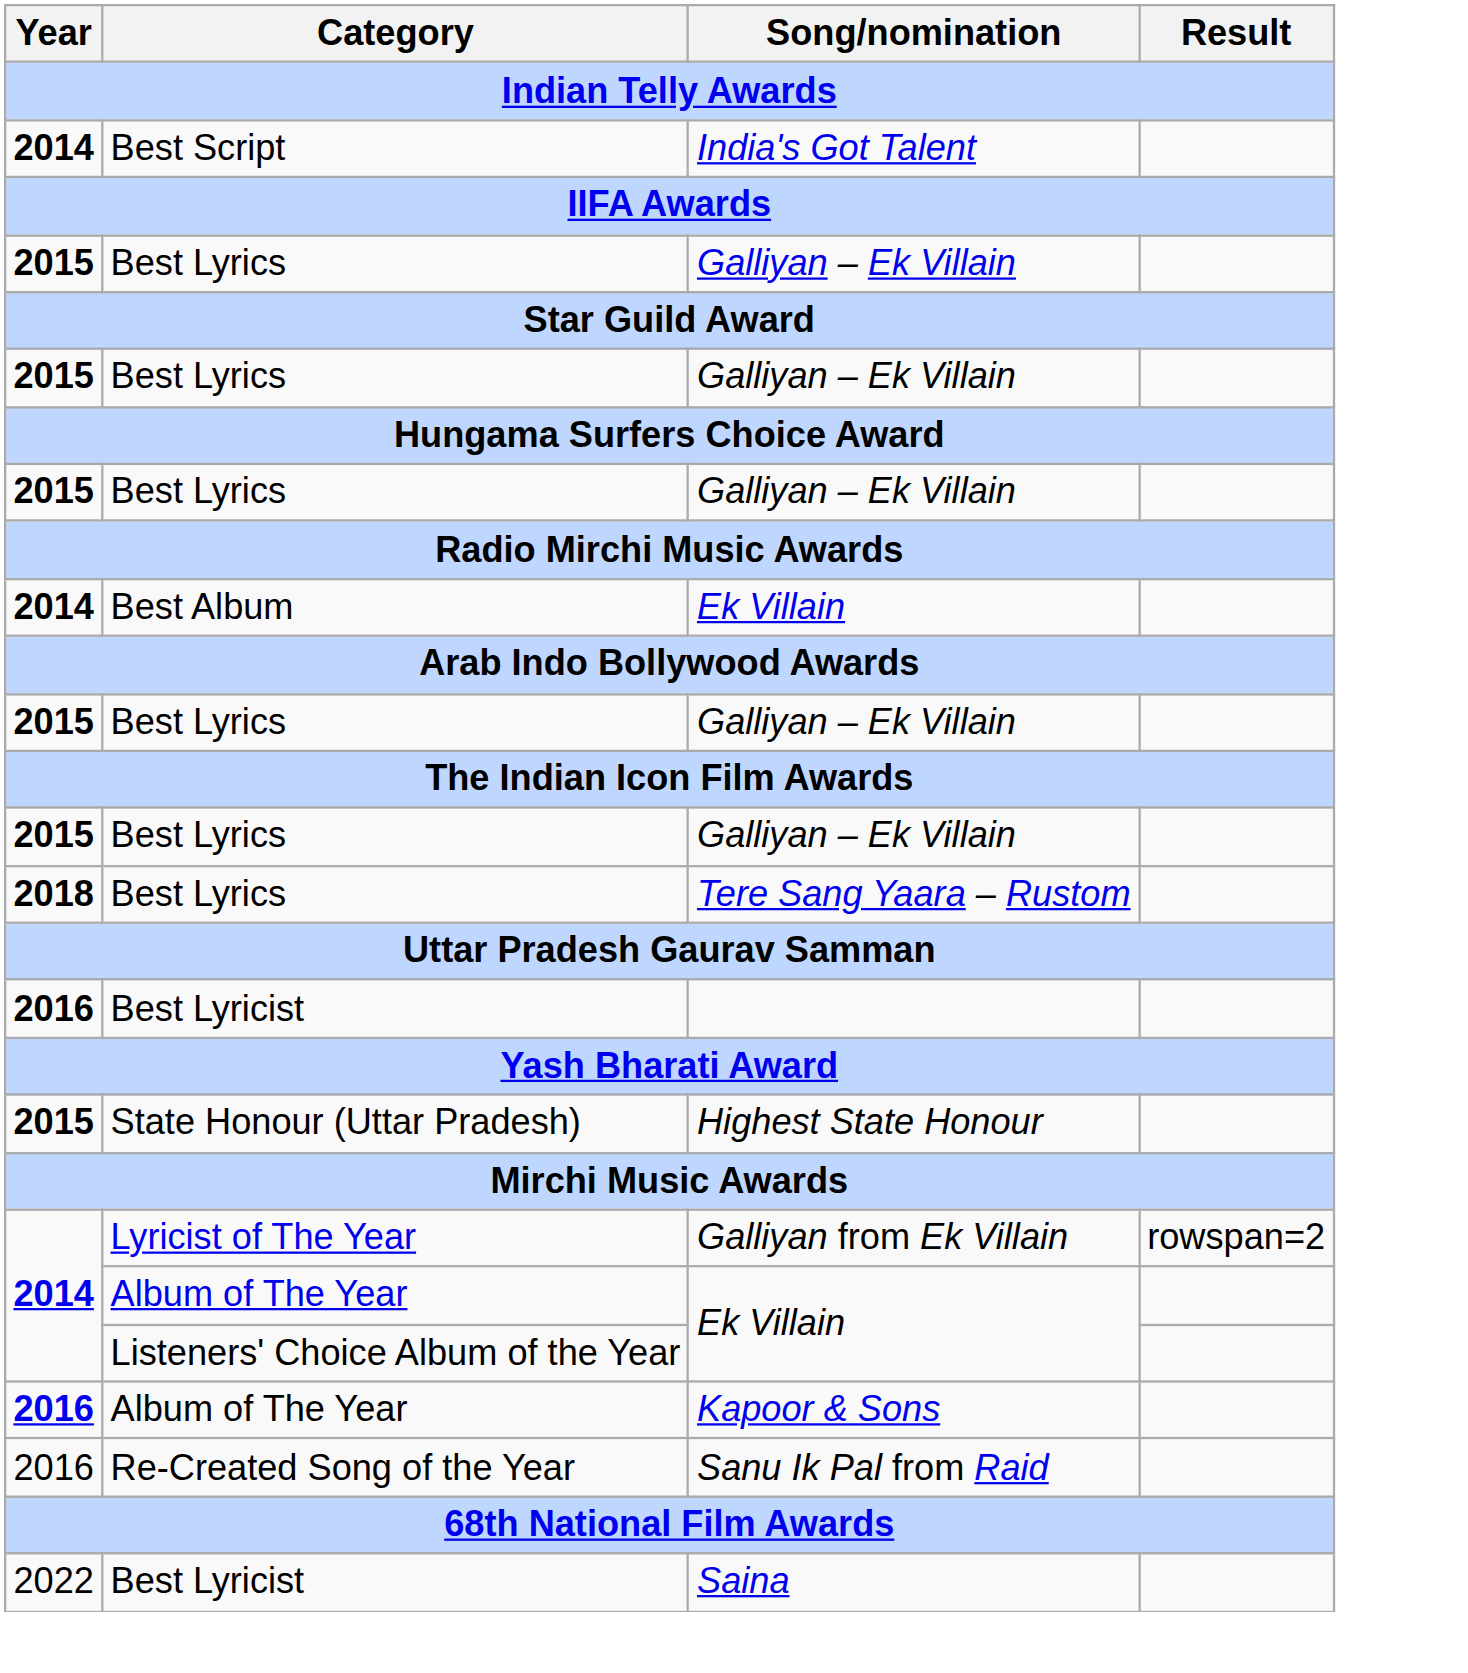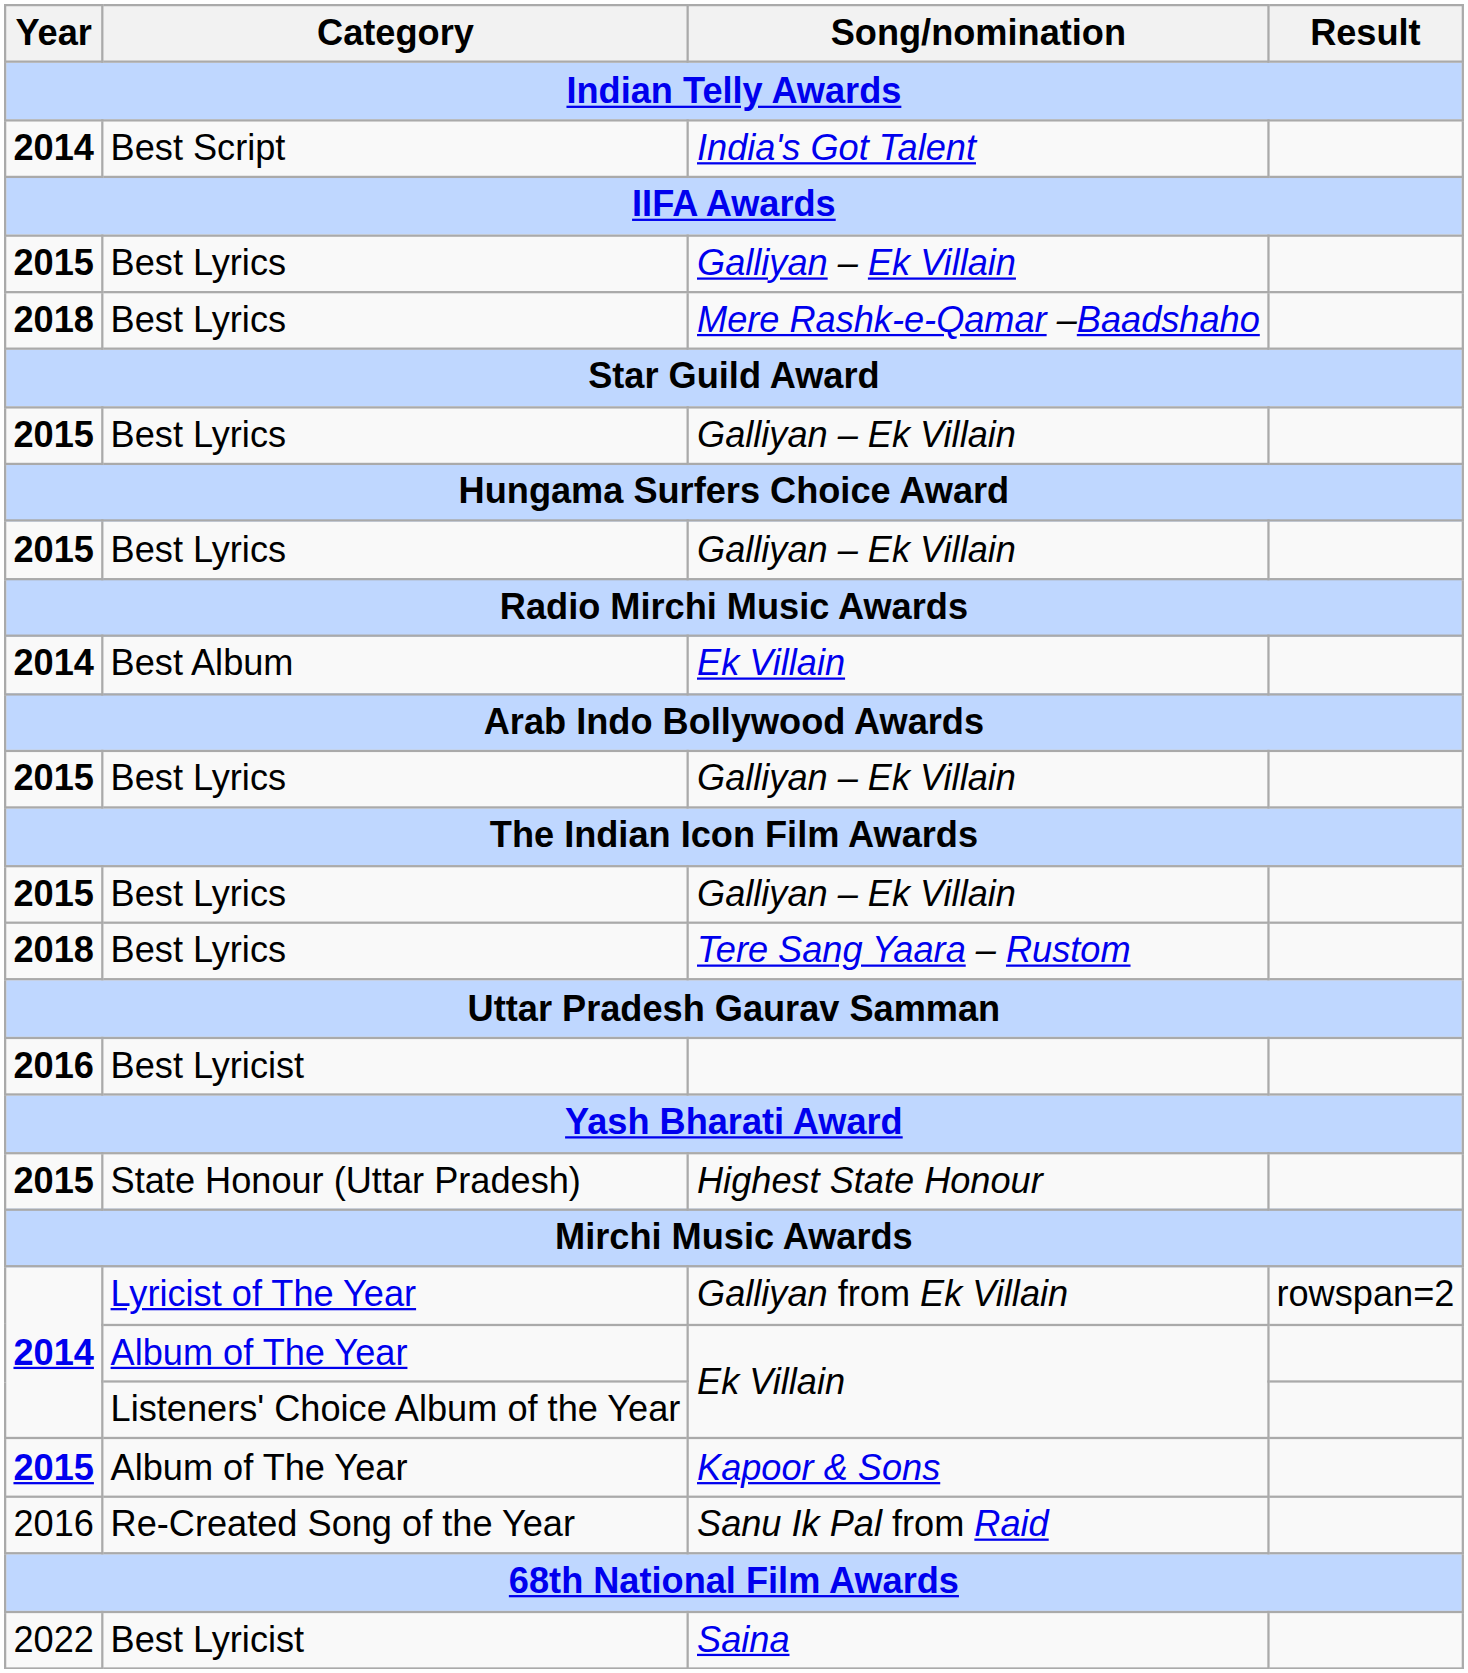+ row: 2018 | Best Lyrics | Mere Rashk-e-Qamar –Baadshaho
Kapoor & Sons | Year: 2016 -> 2015
